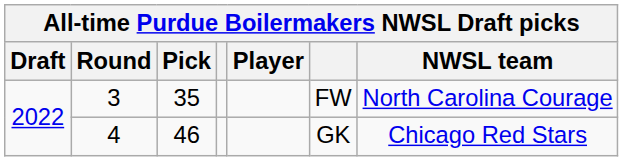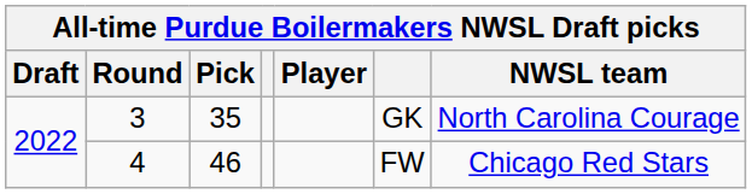3 | column 6: FW -> GK
4 | column 6: GK -> FW
